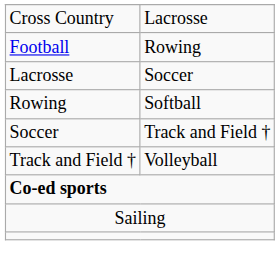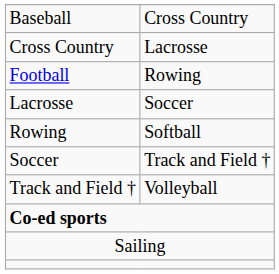+ row: Baseball | Cross Country
